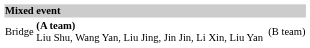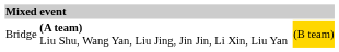Bridge | column 3: no background -> gold background
